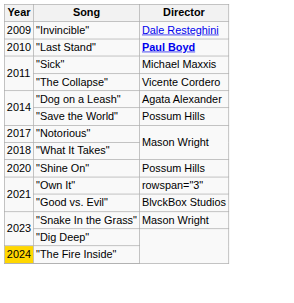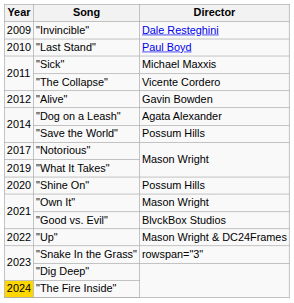"Last Stand" | Director: bold -> normal
+ row: 2012 | "Alive" | Gavin Bowden
"What It Takes" | Year: 2018 -> 2019
"Own It" | Director: rowspan="3" -> Mason Wright
+ row: 2022 | "Up" | Mason Wright & DC24Frames
"Snake In the Grass" | Director: Mason Wright -> rowspan="3"
